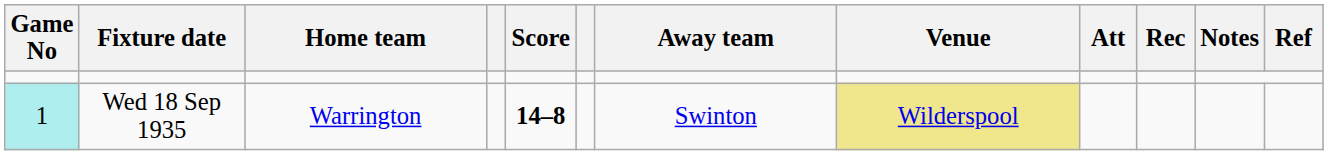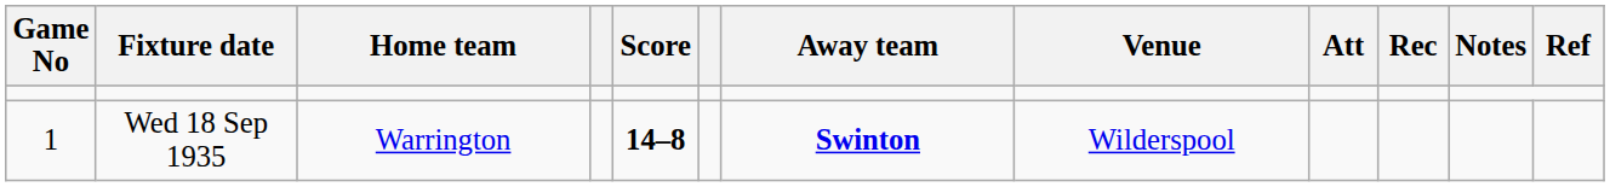Wed 18 Sep 1935 | Game No: paleturquoise background -> no background
Wed 18 Sep 1935 | Away team: normal -> bold
Wed 18 Sep 1935 | Venue: khaki background -> no background
